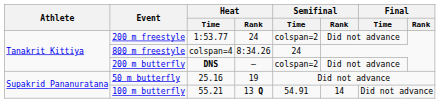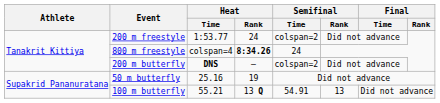800 m freestyle | Heat / Rank: normal -> bold
100 m butterfly | Semifinal / Rank: 14 -> 13
